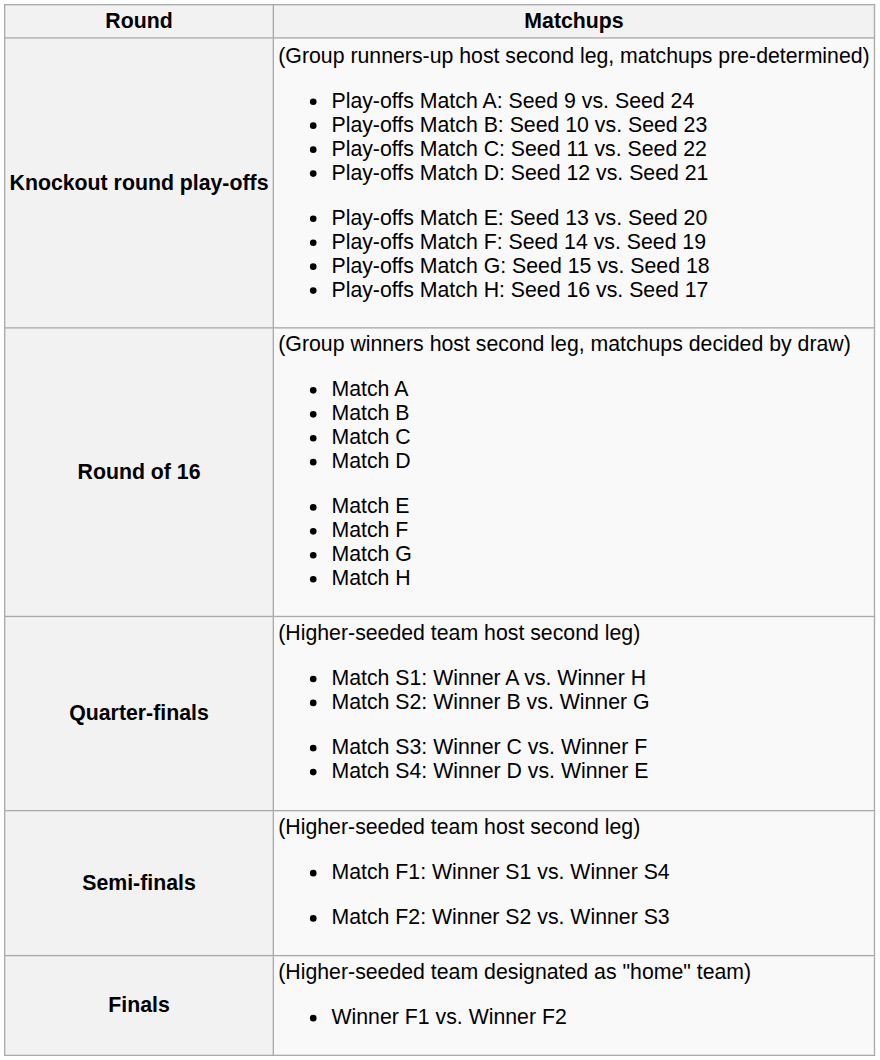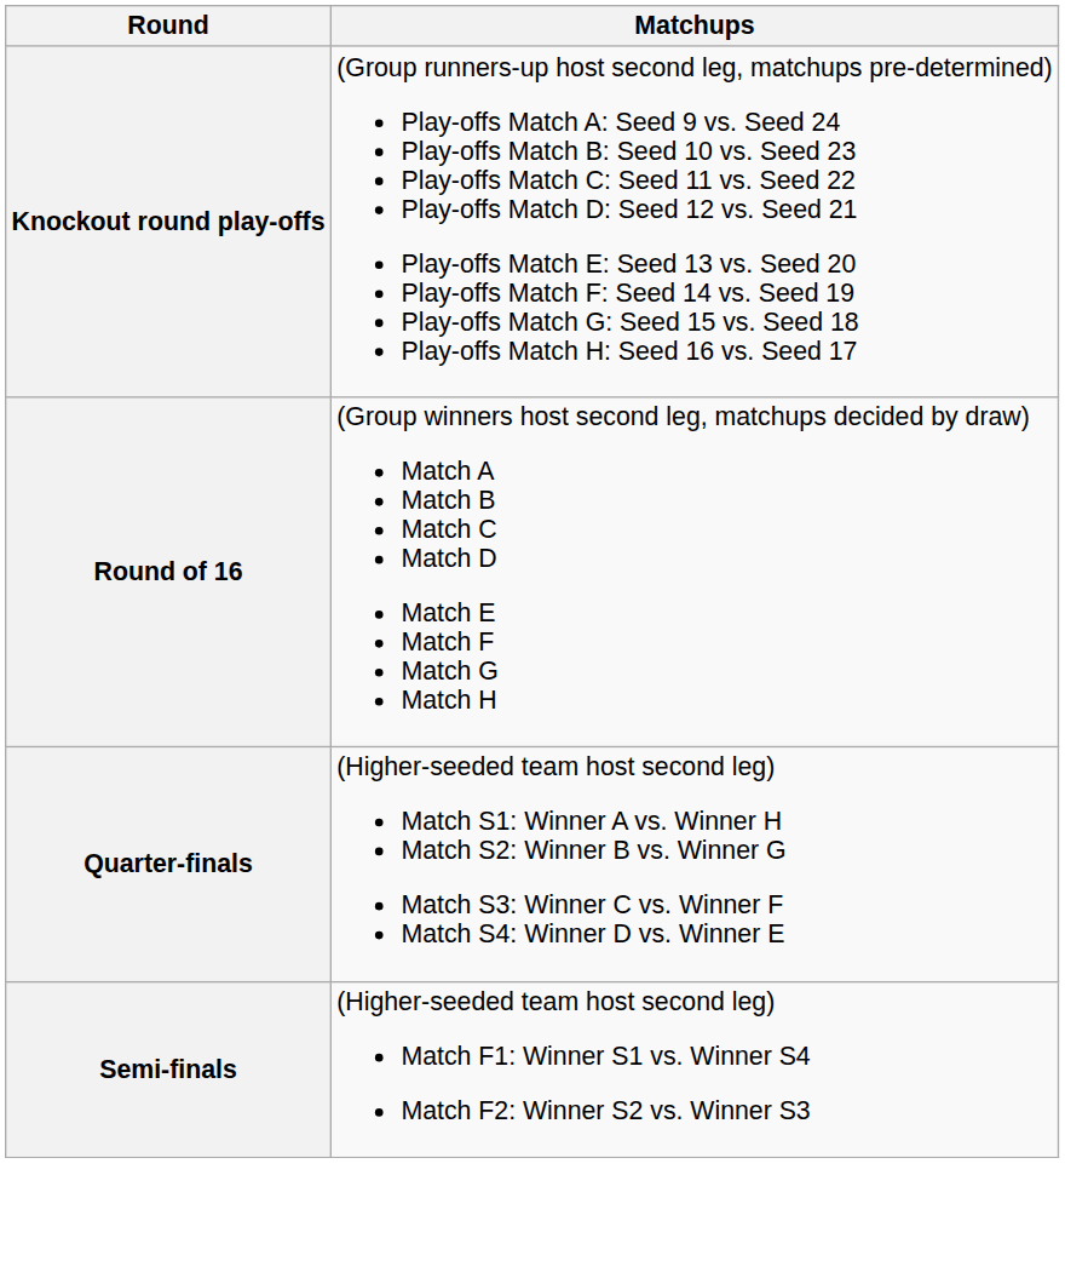- row: Finals | (Higher-seeded team designated as "home" team) Winner F1 vs. Winner F2
